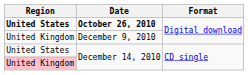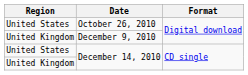October 26, 2010 | Region: bold -> normal
October 26, 2010 | Date: bold -> normal
United Kingdom / December 14, 2010 | Region: pink background -> no background
